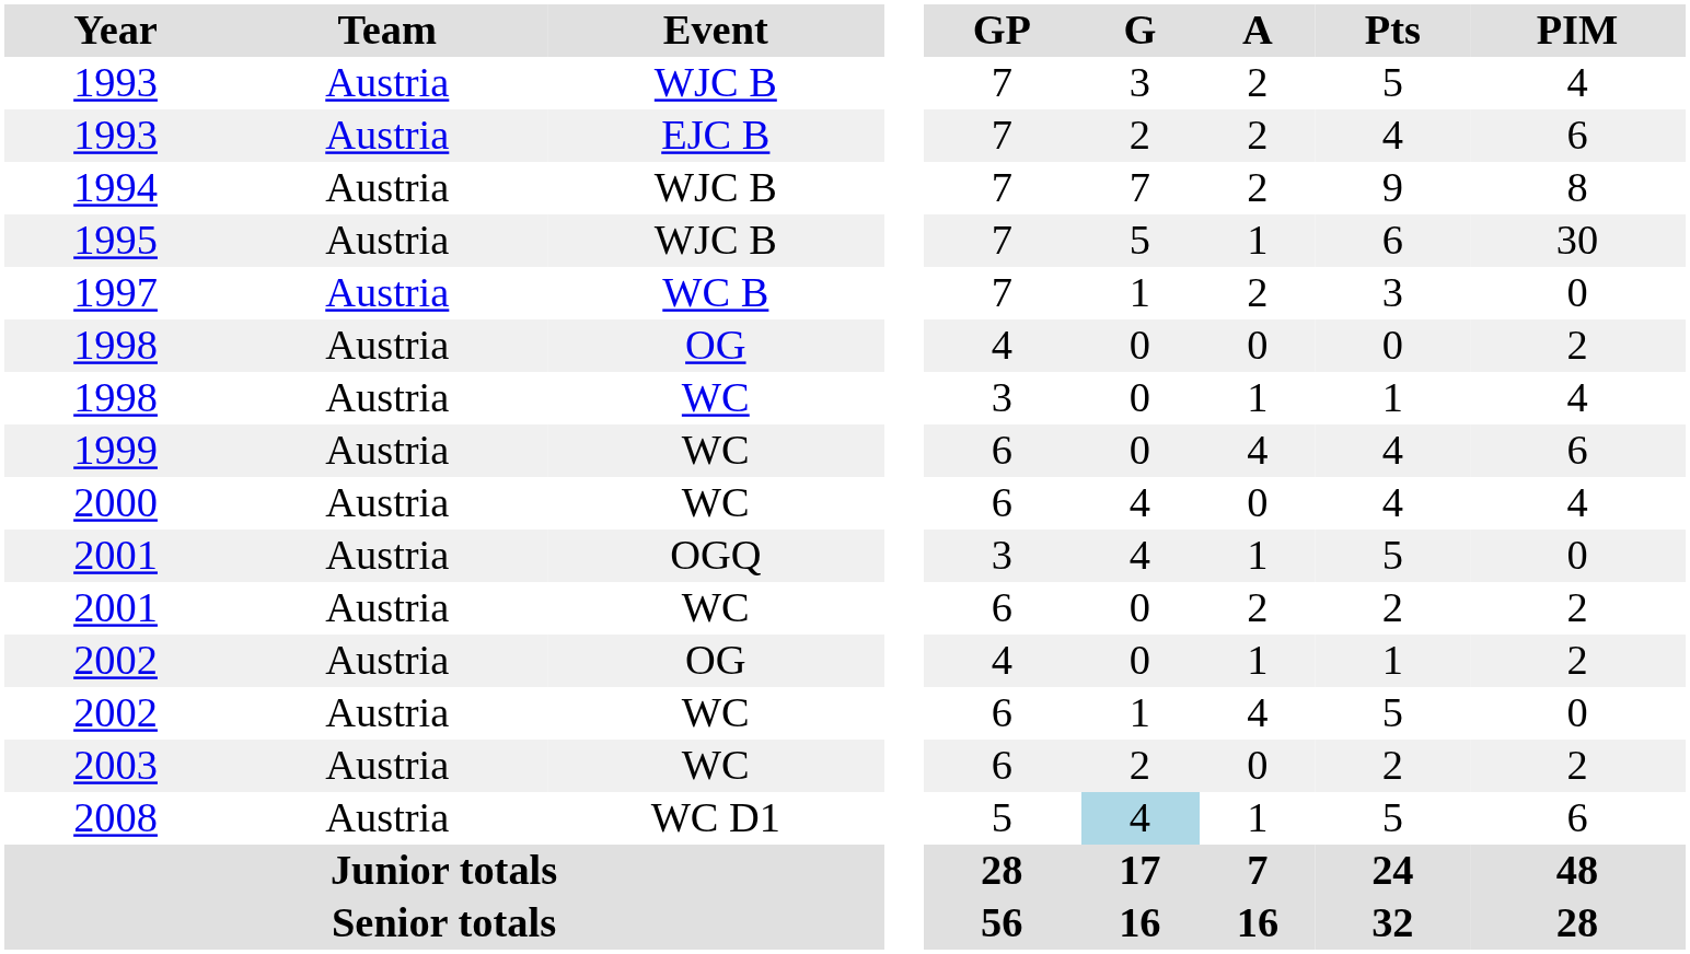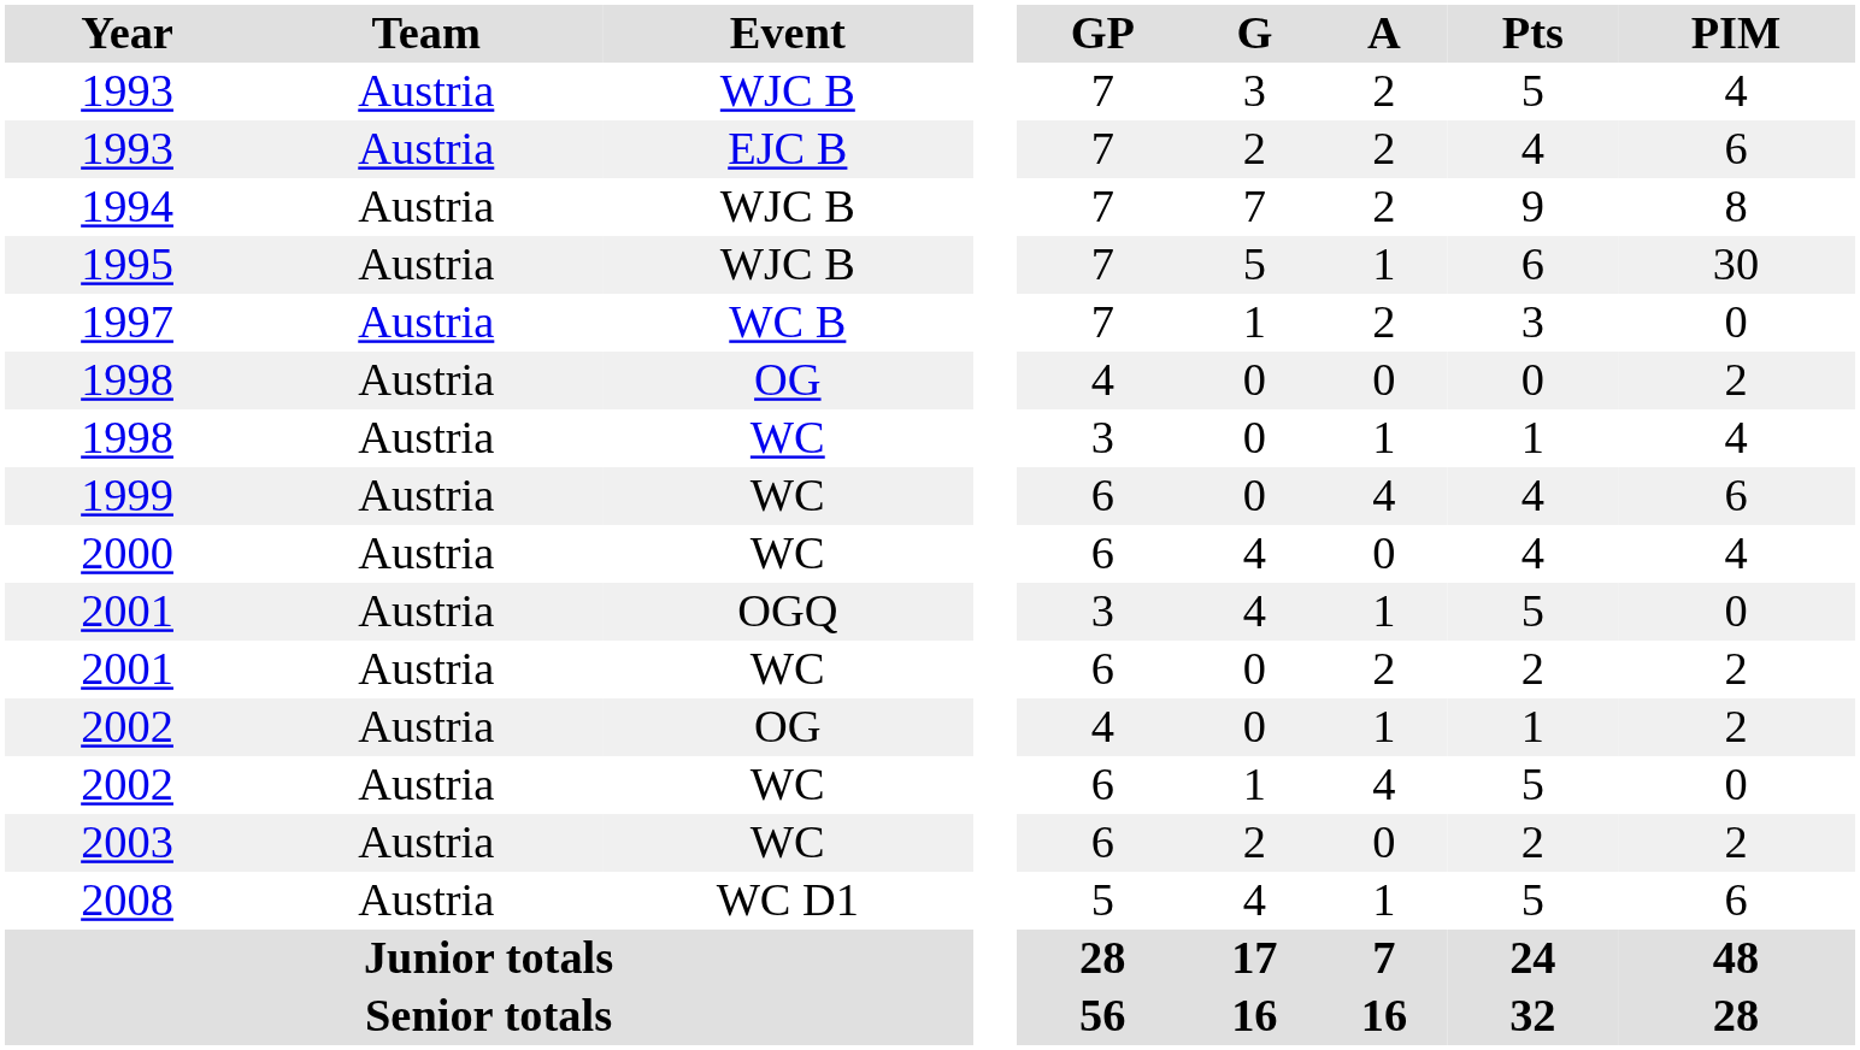2008 | G: lightblue background -> no background
